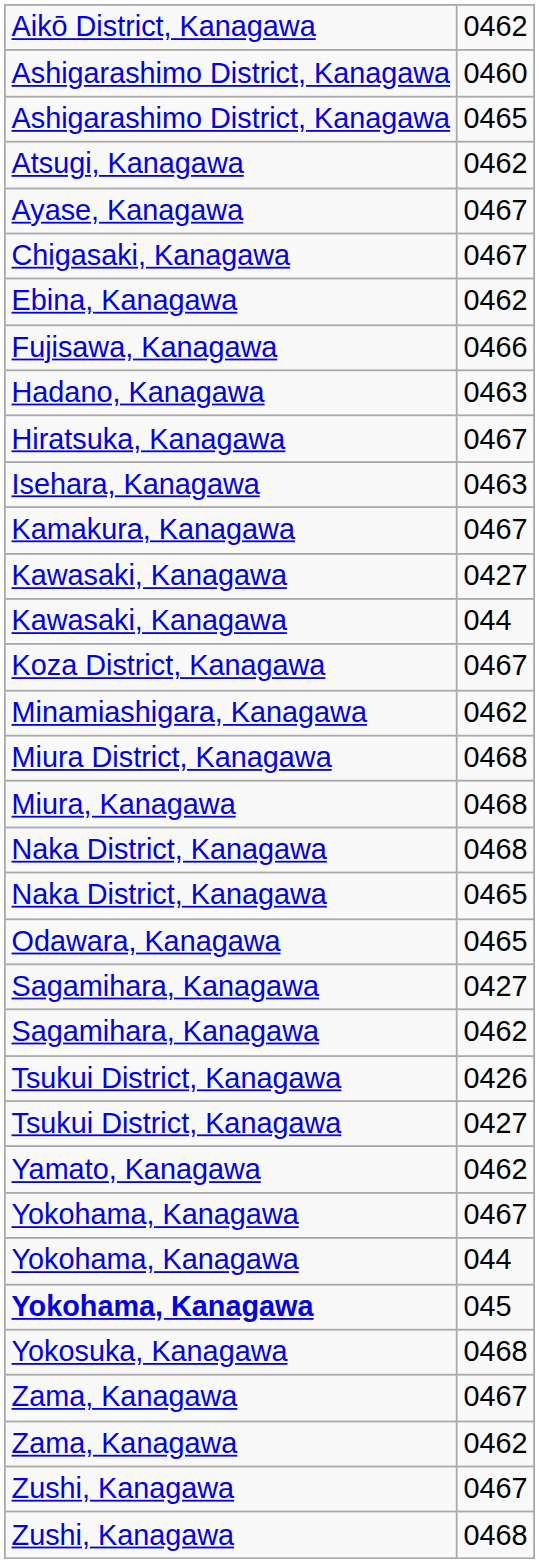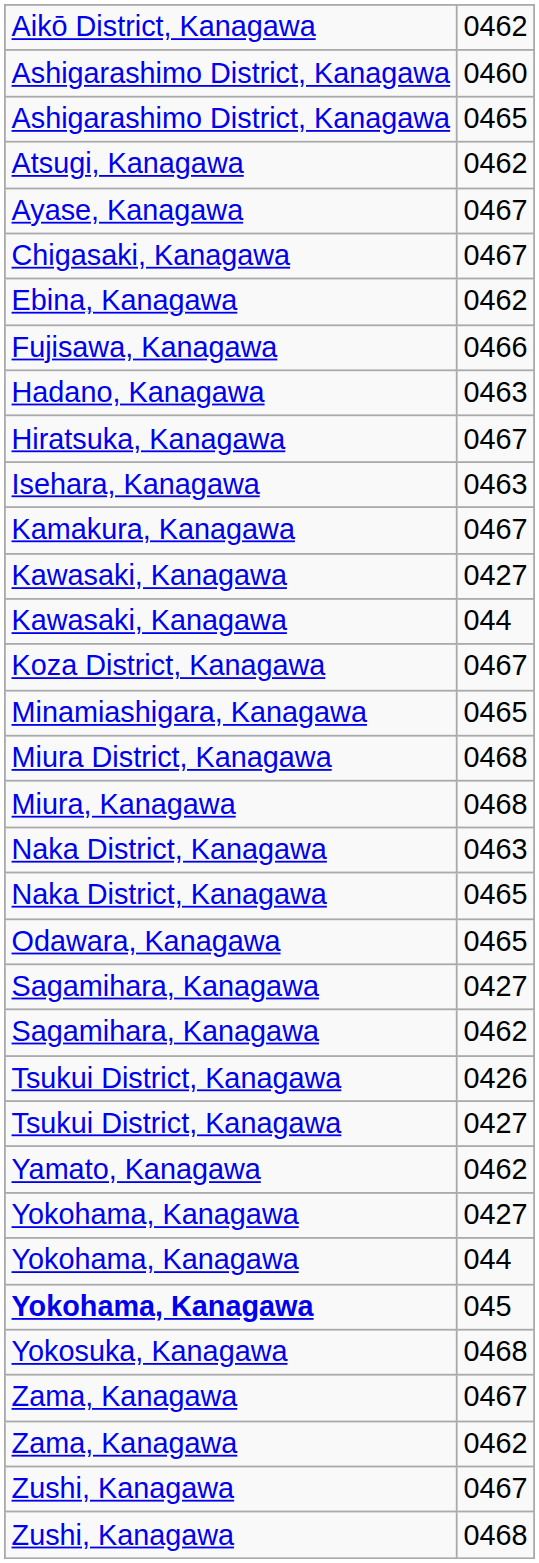row 16 | column 2: 0462 -> 0465
row 19 | column 2: 0468 -> 0463
row 27 | column 2: 0467 -> 0427
